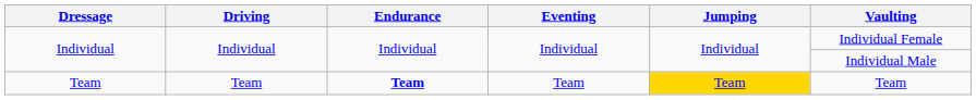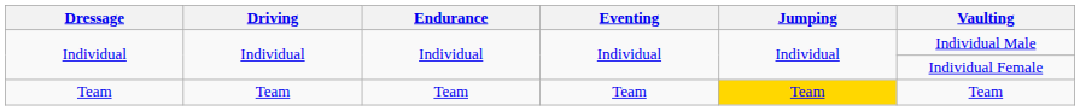row 2 | Vaulting: Individual Female -> Individual Male
row 3 | Vaulting: Individual Male -> Individual Female
row 4 | Endurance: bold -> normal
